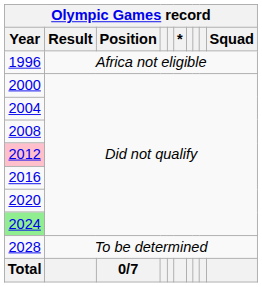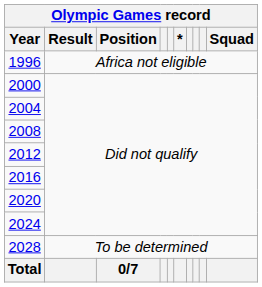2012 | Year: pink background -> no background
2024 | Year: lightgreen background -> no background
